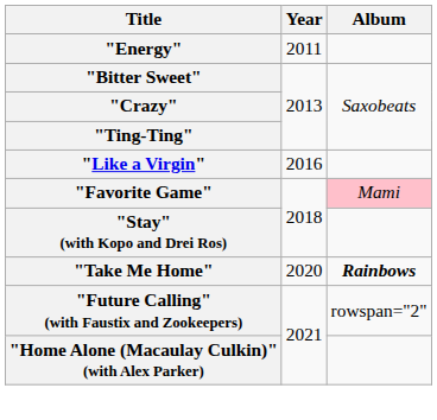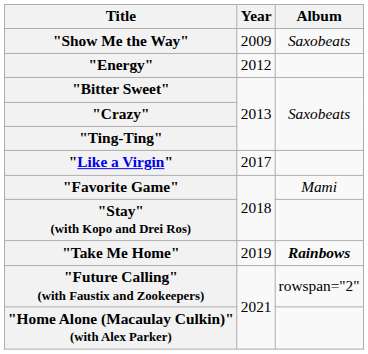+ row: "Show Me the Way" | 2009 | Saxobeats
"Energy" | Year: 2011 -> 2012
"Like a Virgin" | Year: 2016 -> 2017
"Favorite Game" | Album: pink background -> no background
"Take Me Home" | Year: 2020 -> 2019
